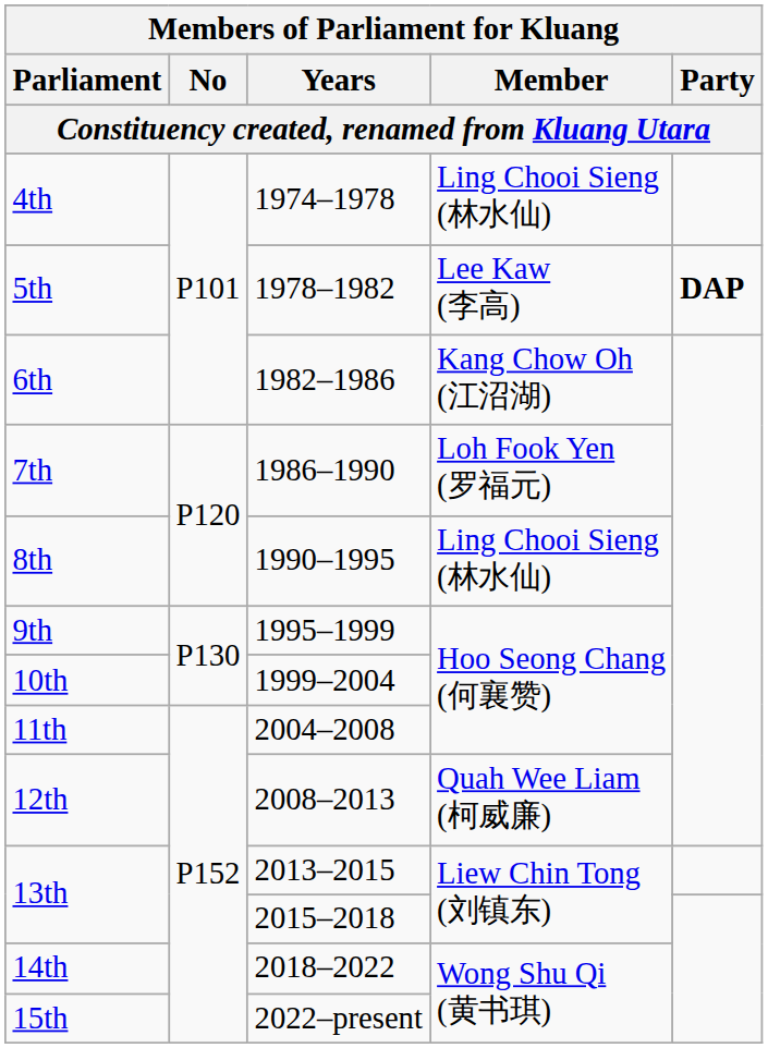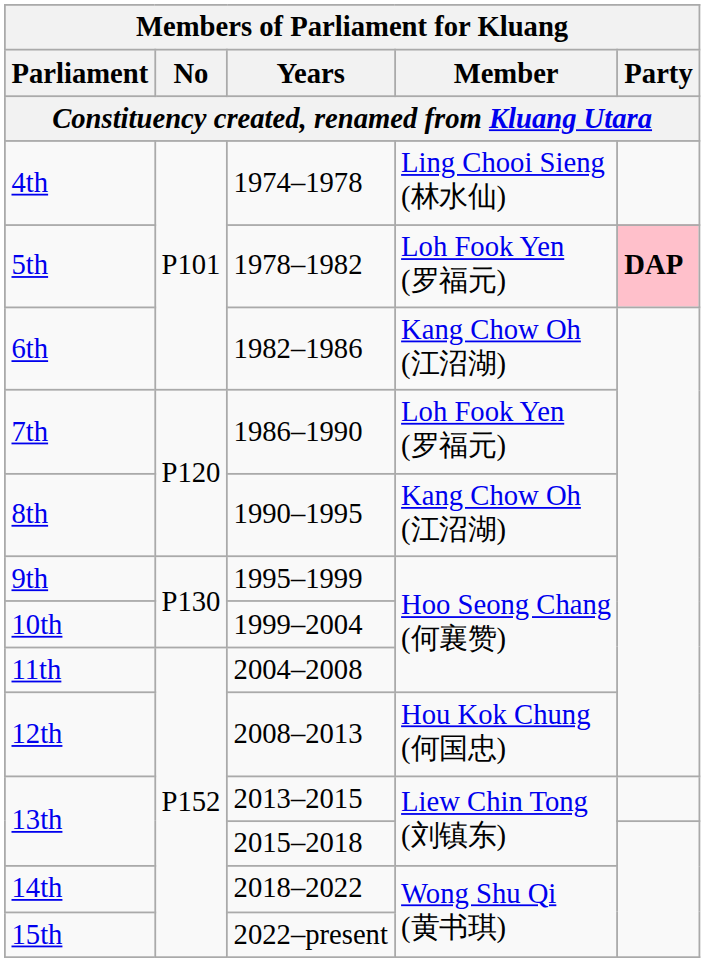5th | Member: Lee Kaw (李高) -> Loh Fook Yen (罗福元)
5th | Party: no background -> pink background
8th | Member: Ling Chooi Sieng (林水仙) -> Kang Chow Oh (江沼湖)
12th | Member: Quah Wee Liam (柯威廉) -> Hou Kok Chung (何国忠)
